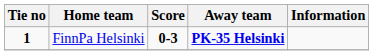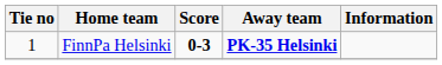FinnPa Helsinki | Tie no: bold -> normal
